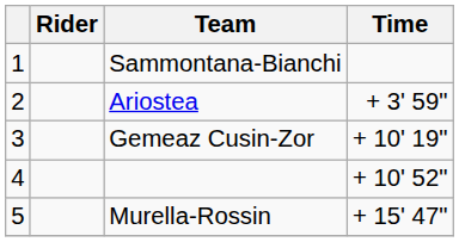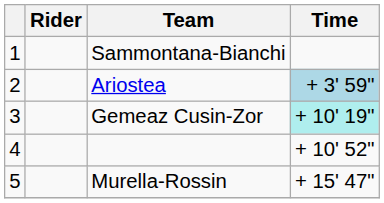Ariostea | Time: no background -> lightblue background
Gemeaz Cusin-Zor | Time: no background -> paleturquoise background
